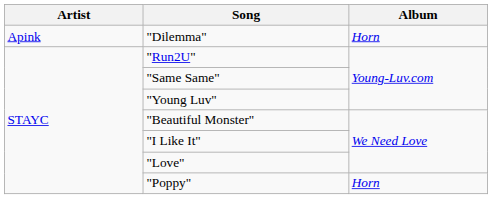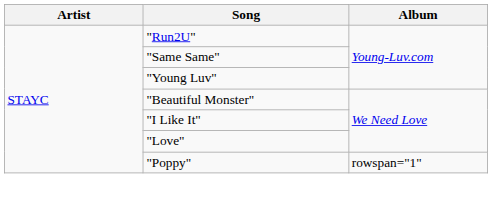- row: Apink | "Dilemma" | Horn
"Poppy" | Album: Horn -> rowspan="1"
